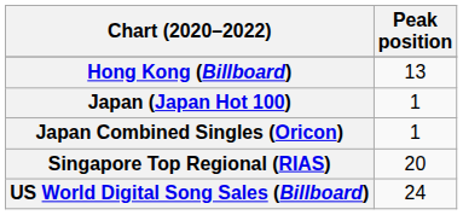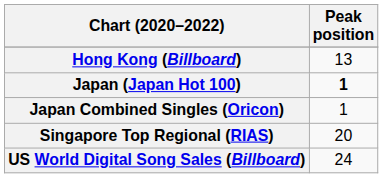Japan (Japan Hot 100) | Peak position: normal -> bold
